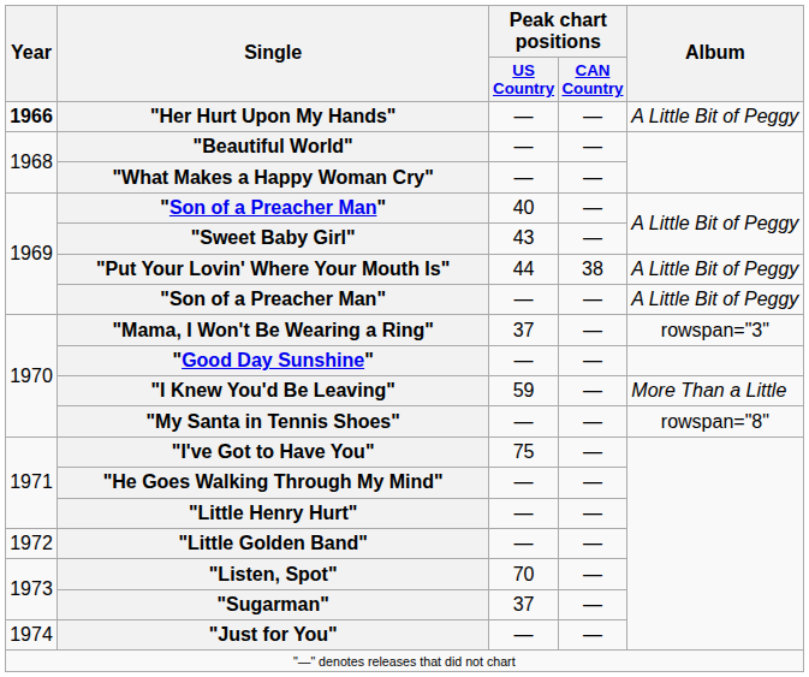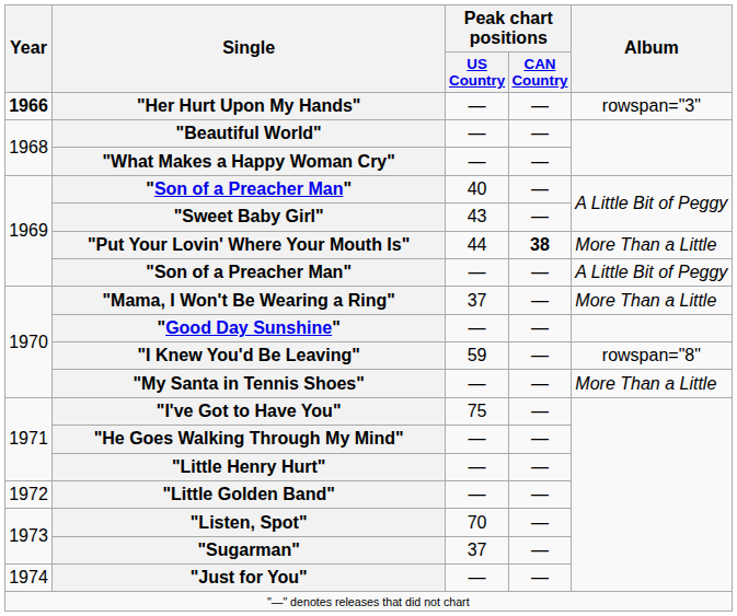"Her Hurt Upon My Hands" | Album: A Little Bit of Peggy -> rowspan="3"
"Put Your Lovin' Where Your Mouth Is" | Peak chart positions / CAN Country: normal -> bold
"Put Your Lovin' Where Your Mouth Is" | Album: A Little Bit of Peggy -> More Than a Little
"Mama, I Won't Be Wearing a Ring" | Album: rowspan="3" -> More Than a Little
"I Knew You'd Be Leaving" | Album: More Than a Little -> rowspan="8"
"My Santa in Tennis Shoes" | Album: rowspan="8" -> More Than a Little
